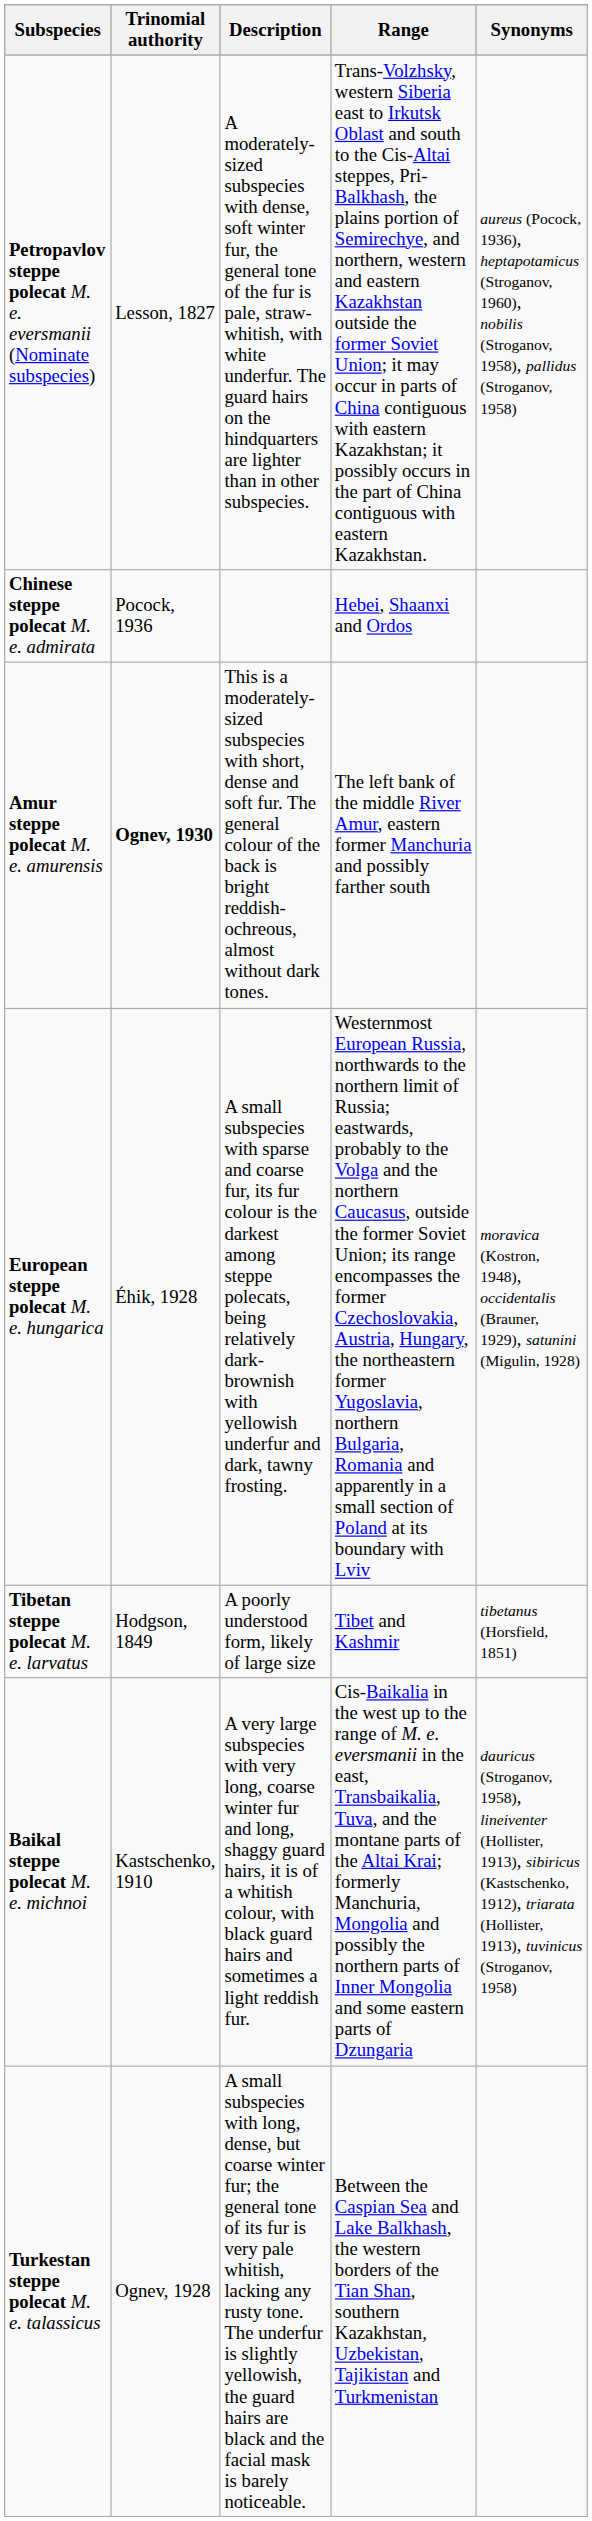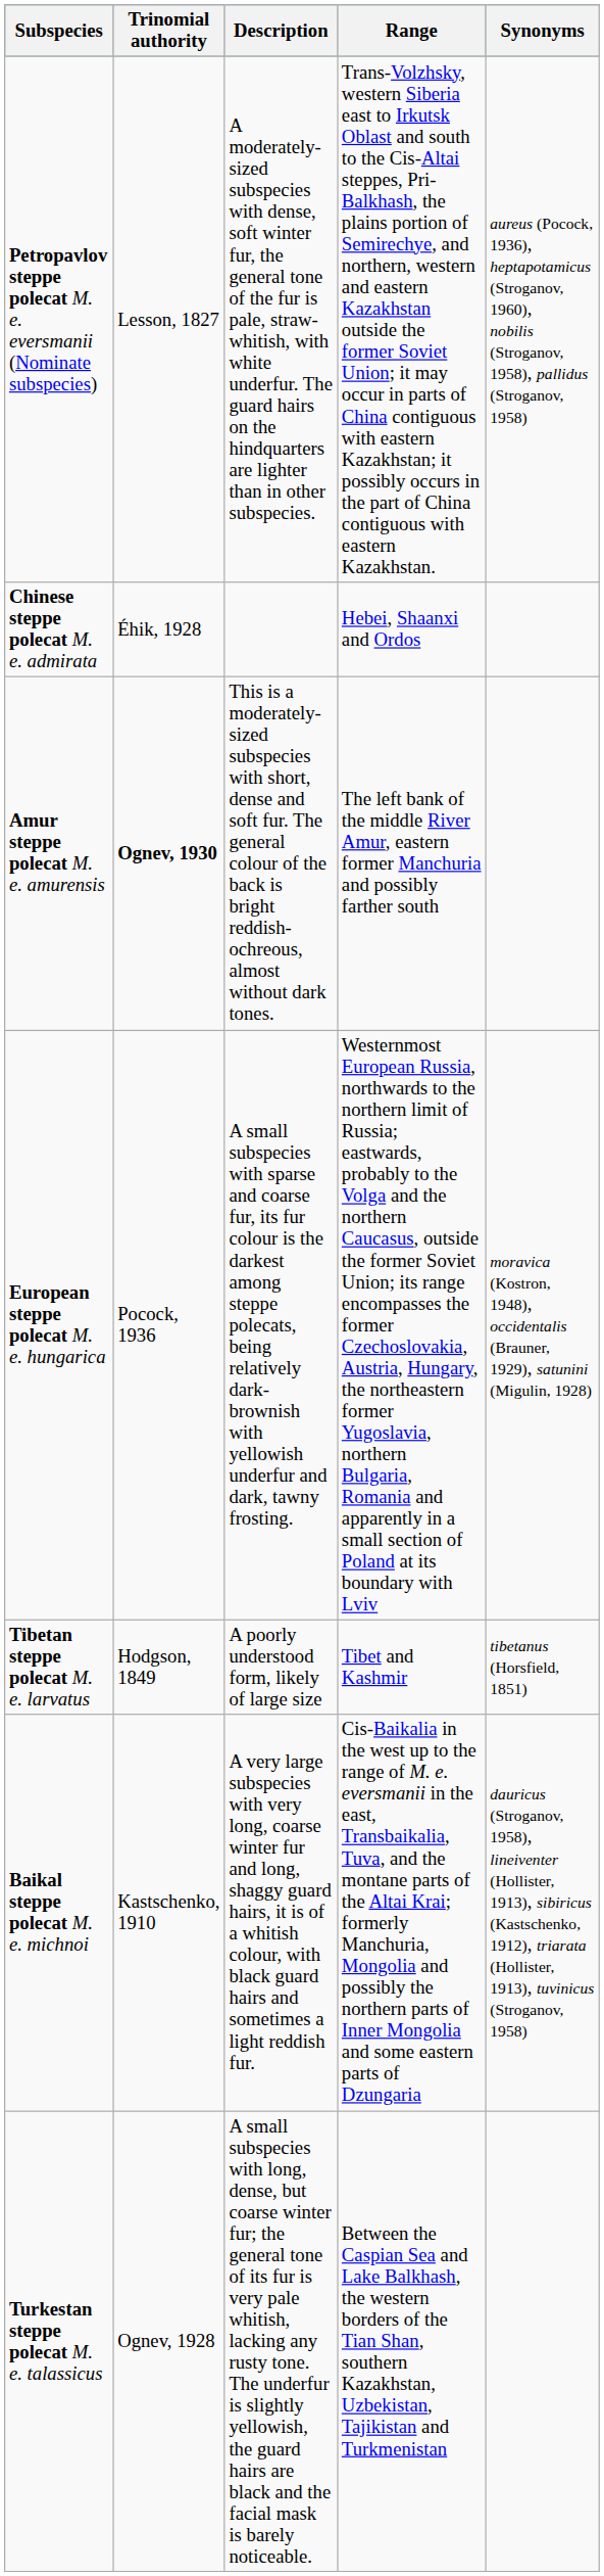Chinese steppe polecat M. e. admirata | Trinomial authority: Pocock, 1936 -> Éhik, 1928
European steppe polecat M. e. hungarica | Trinomial authority: Éhik, 1928 -> Pocock, 1936
